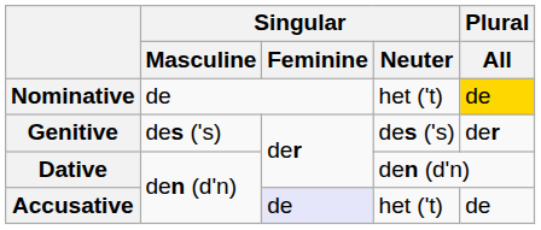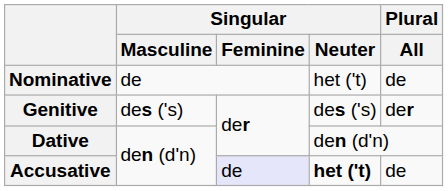Nominative | Plural / All: gold background -> no background
Accusative | Singular / Neuter: normal -> bold
